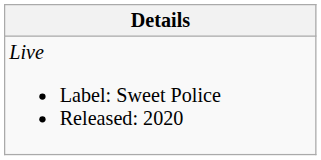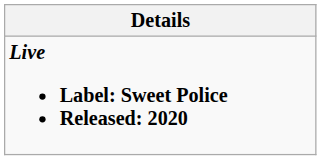row 2 | column 1: normal -> bold
